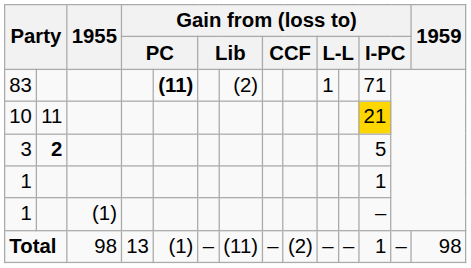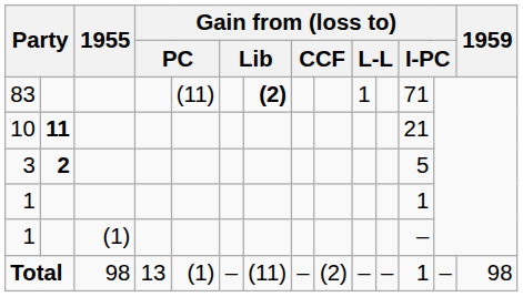83 | column 5: bold -> normal
83 | column 7: normal -> bold
10 | column 2: normal -> bold
10 | column 12: gold background -> no background
